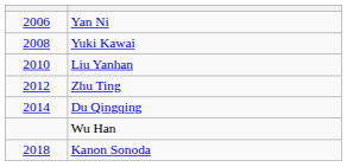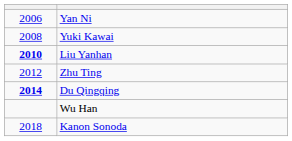Liu Yanhan | column 1: normal -> bold
Du Qingqing | column 1: normal -> bold
